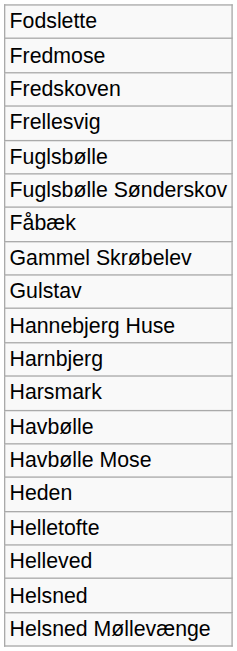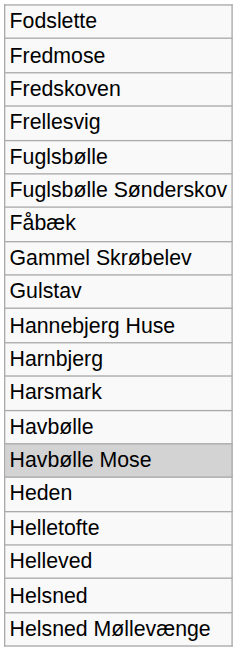row 14 | column 1: no background -> lightgrey background
